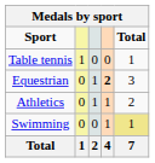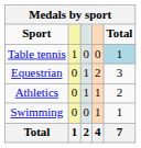Table tennis | Total: no background -> lightblue background
Equestrian | column 4: bold -> normal
Swimming | Total: khaki background -> no background
